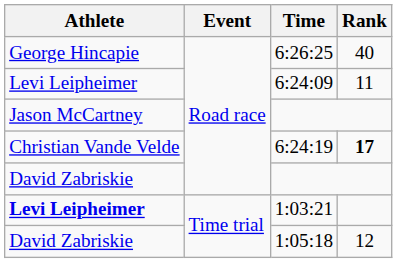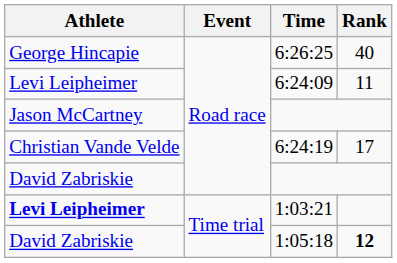6:24:19 | Rank: bold -> normal
1:05:18 | Rank: normal -> bold
